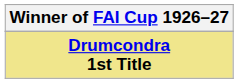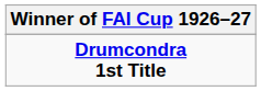row 2 | column 1: khaki background -> no background
